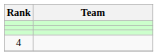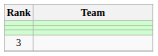row 5 | Rank: 4 -> 3
